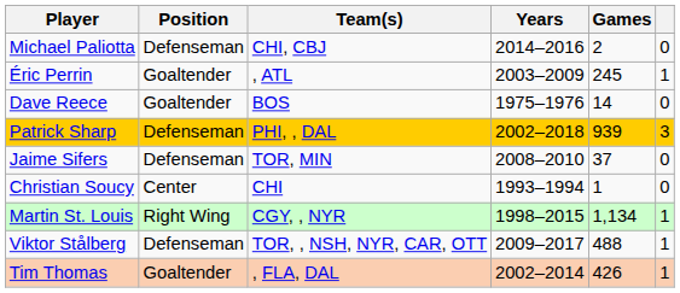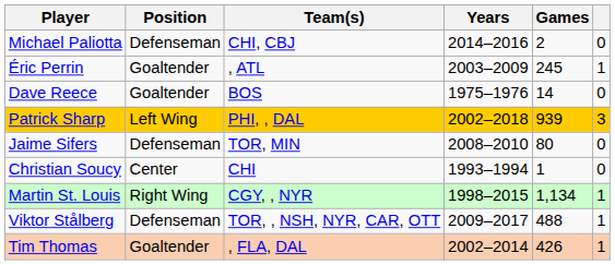Patrick Sharp | Position: Defenseman -> Left Wing
Jaime Sifers | Games: 37 -> 80
